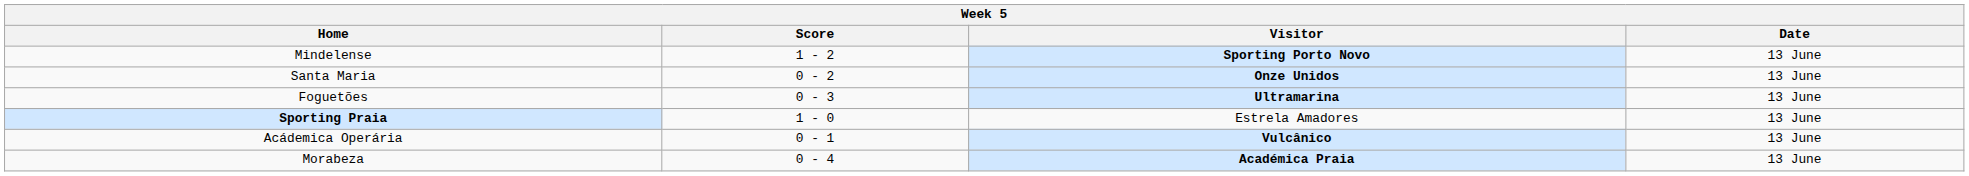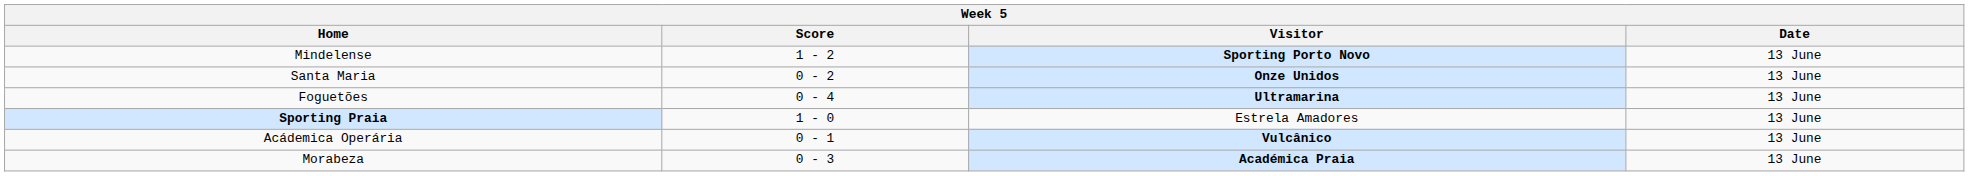Foguetões | Score: 0 - 3 -> 0 - 4
Morabeza | Score: 0 - 4 -> 0 - 3
